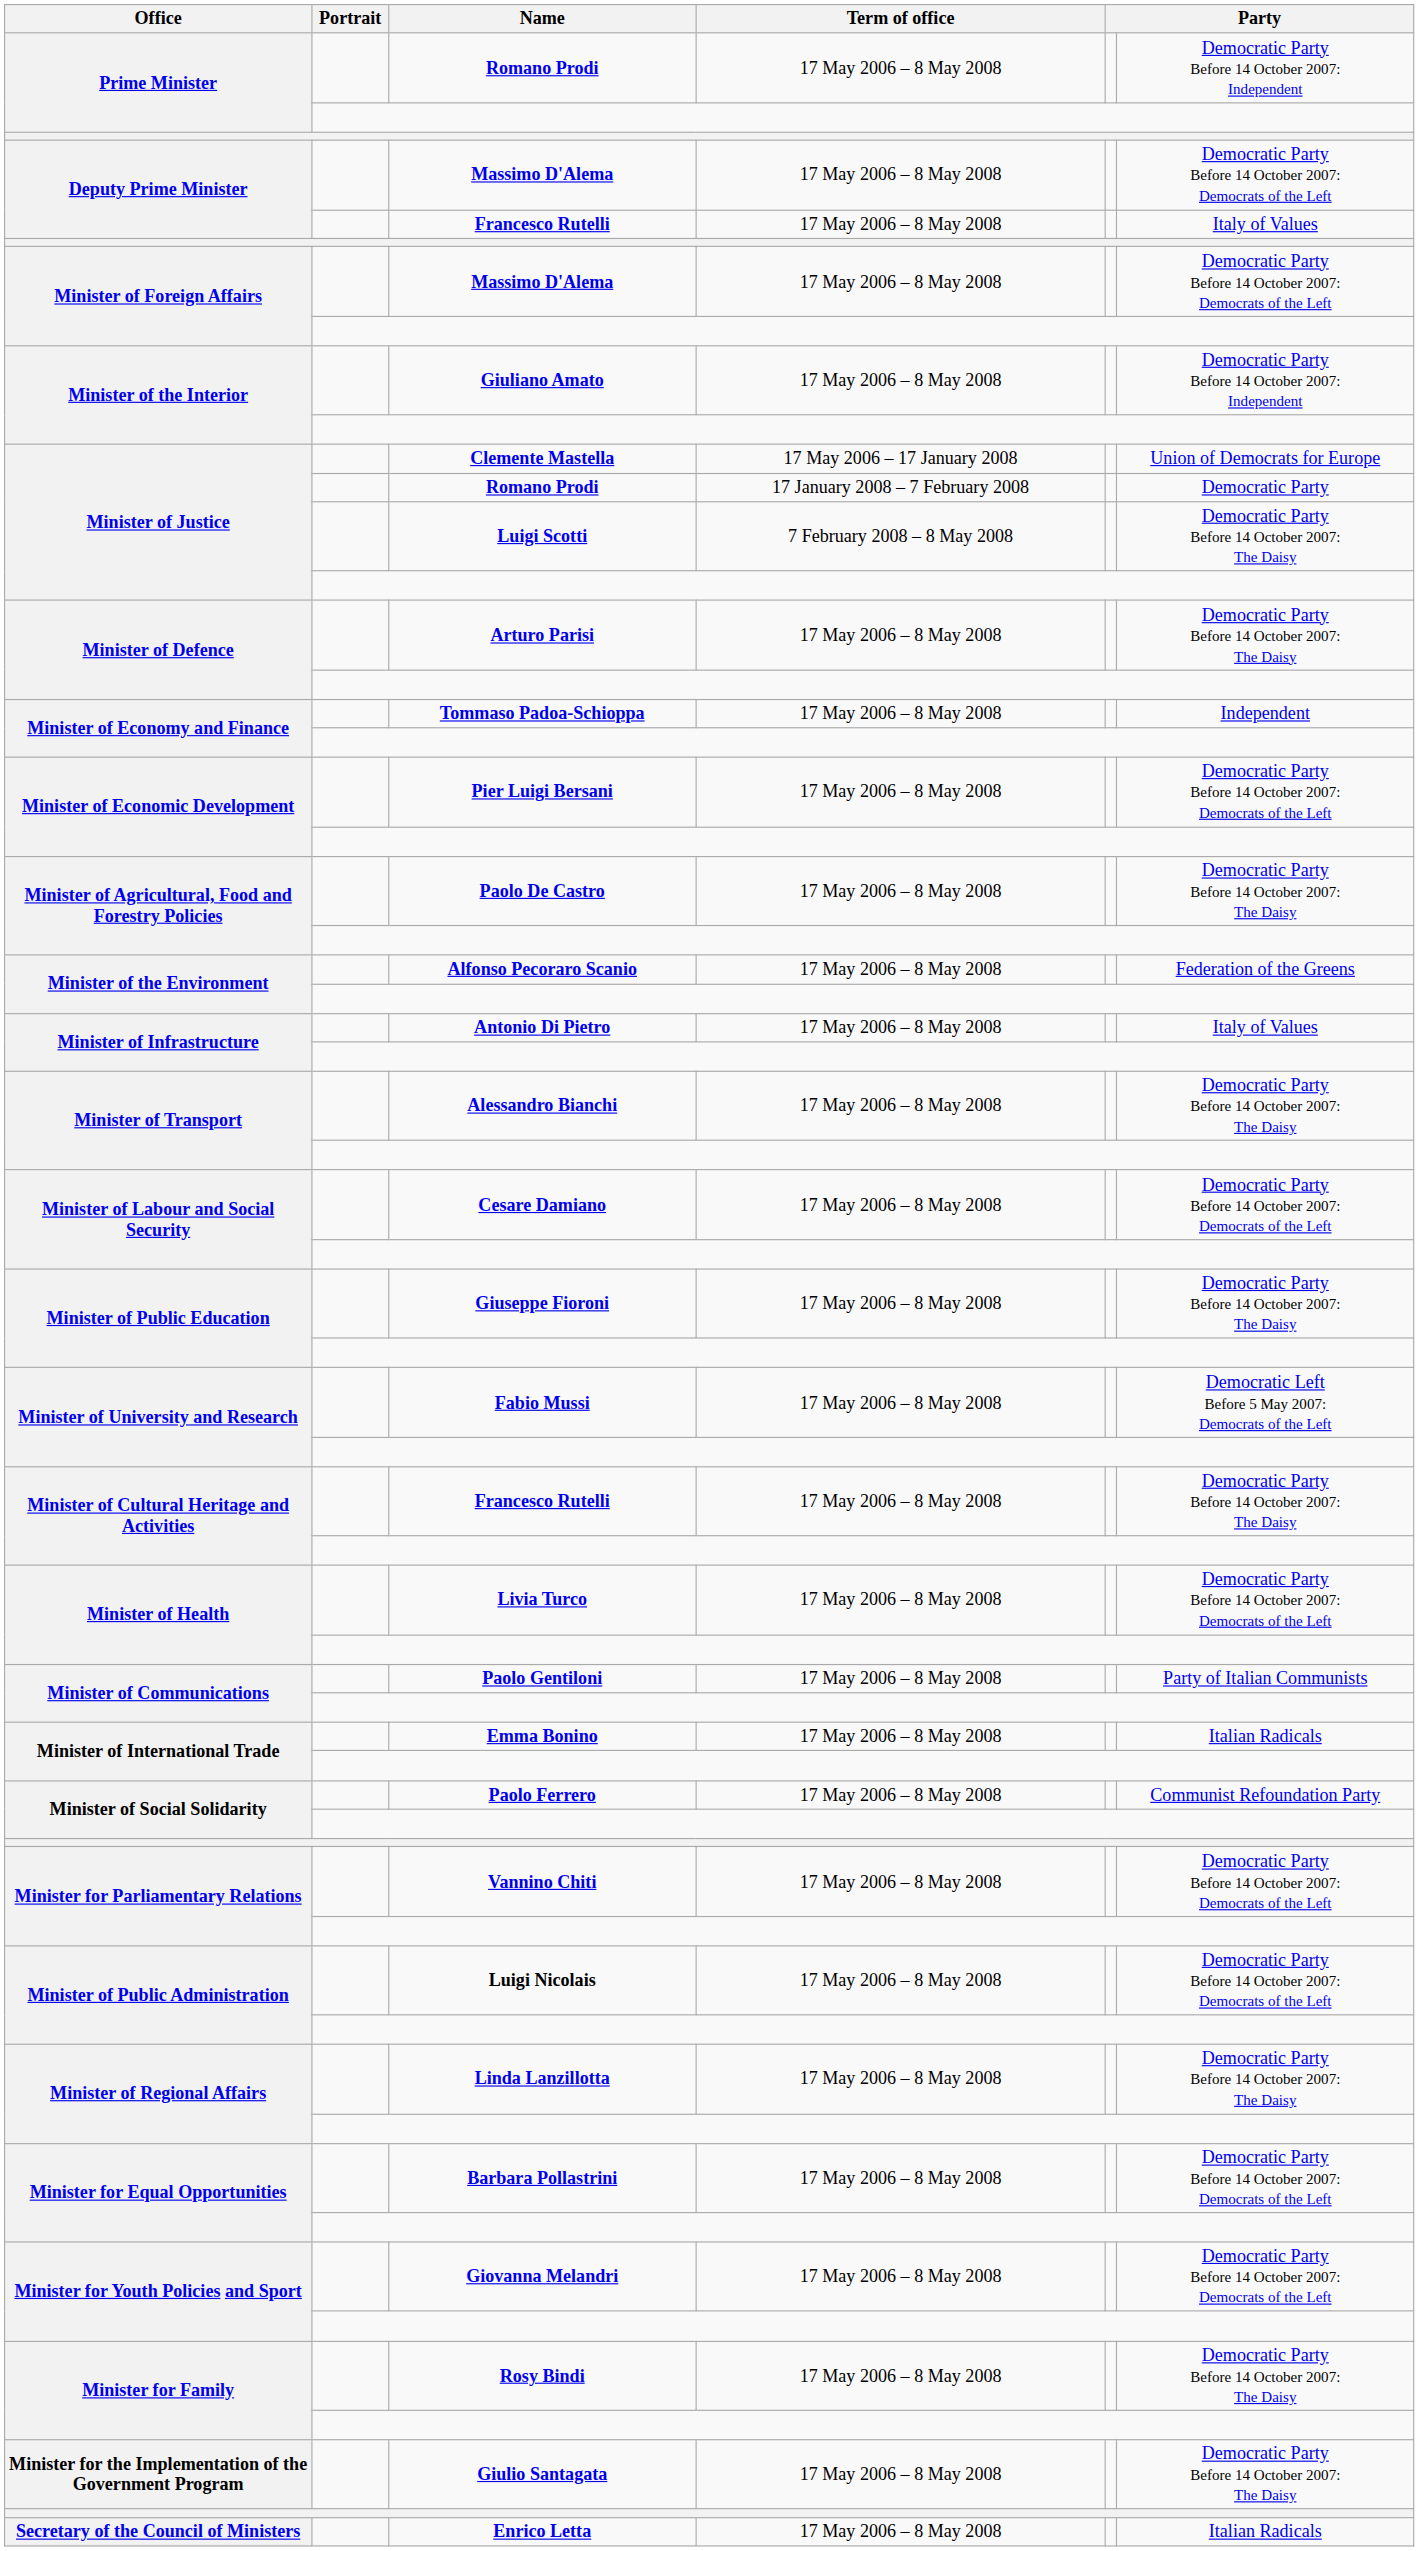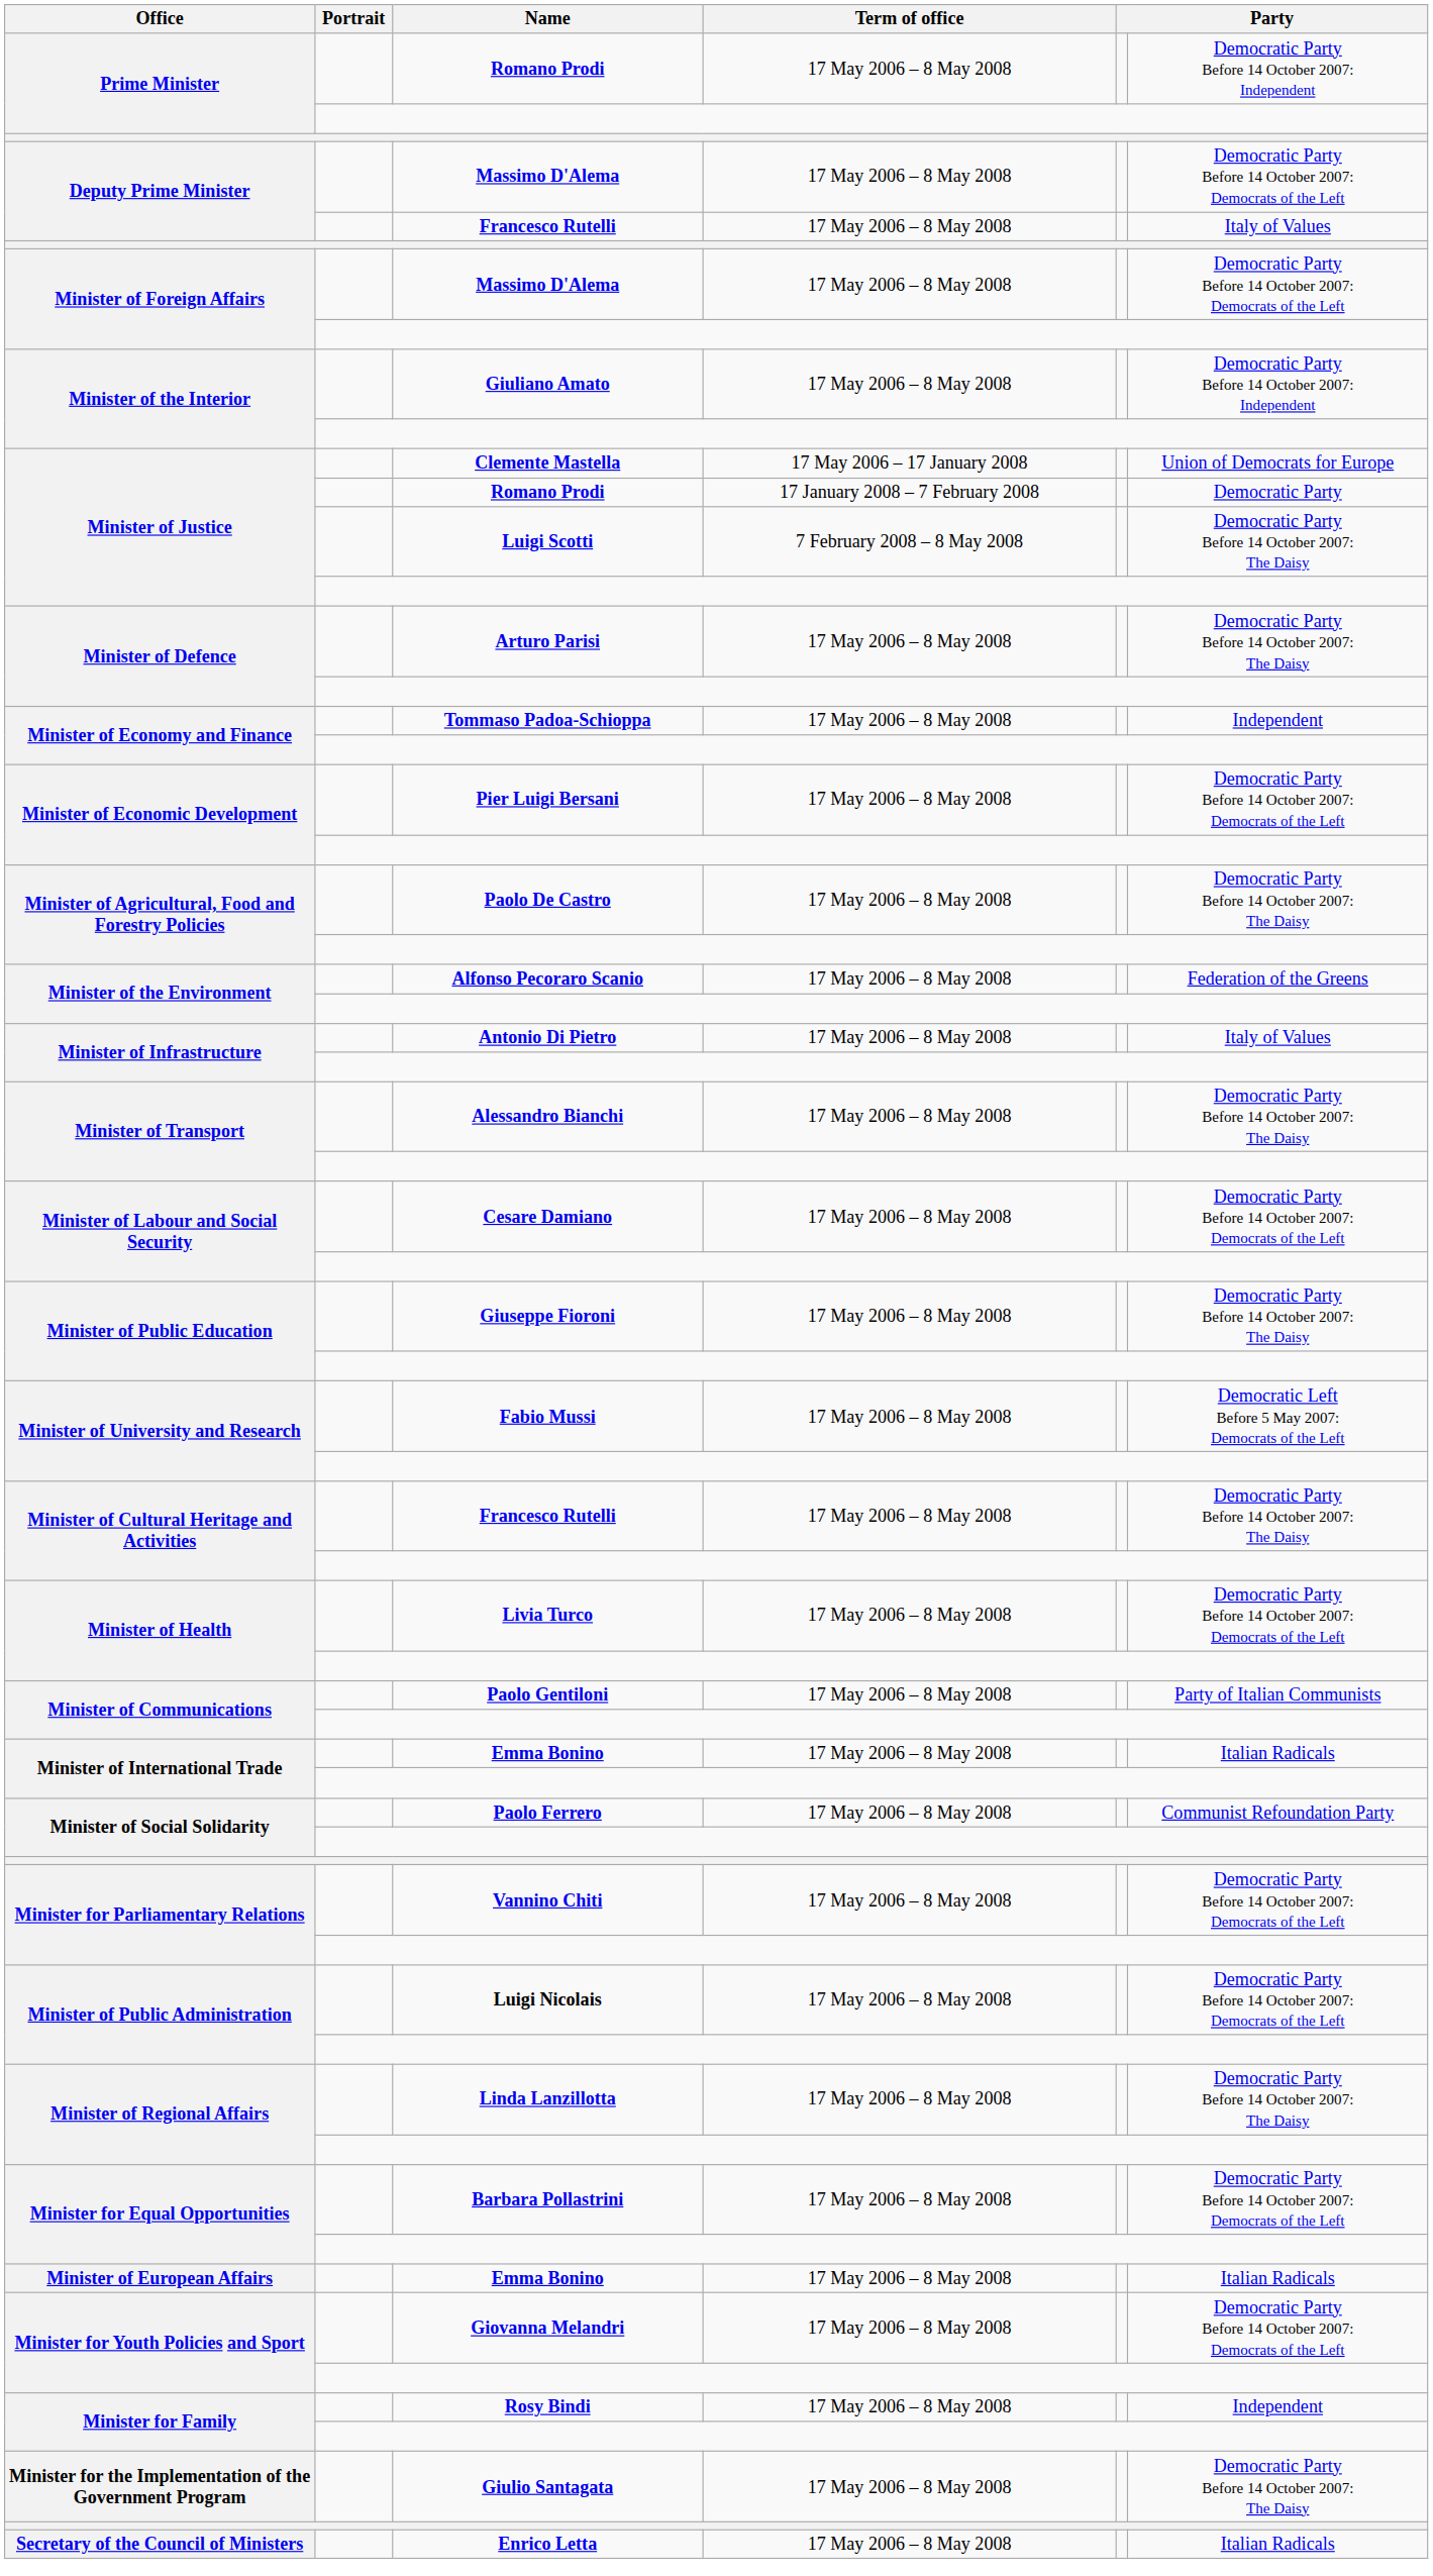+ row: Minister of European Affairs | Emma Bonino | 17 May 2006 – 8 May 2008 | Italian Radicals
Minister for Family / Rosy Bindi | column 6: Democratic Party Before 14 October 2007: The Daisy -> Independent
